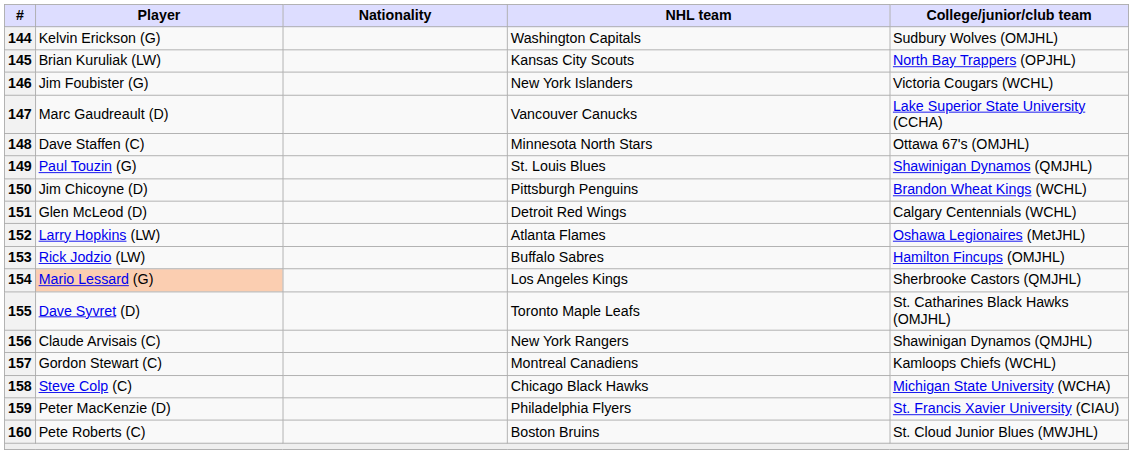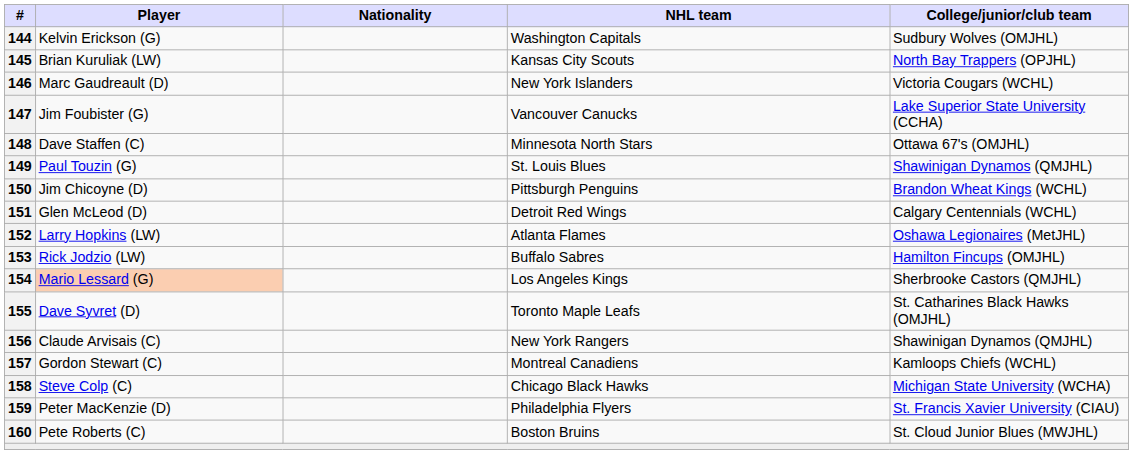146 | Player: Jim Foubister (G) -> Marc Gaudreault (D)
147 | Player: Marc Gaudreault (D) -> Jim Foubister (G)
